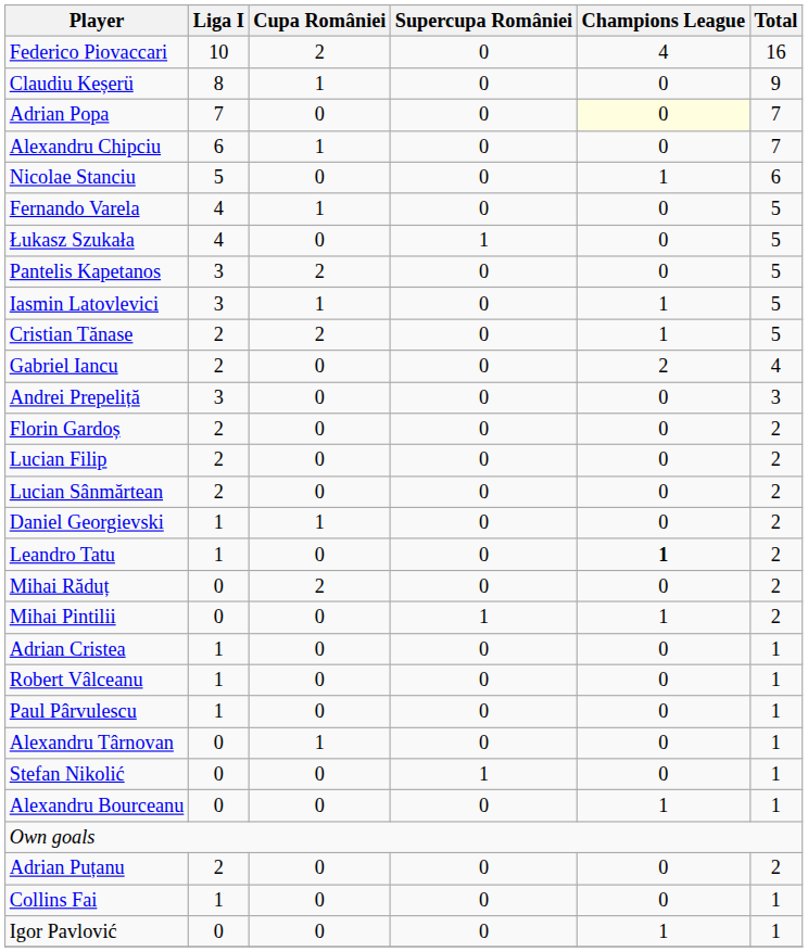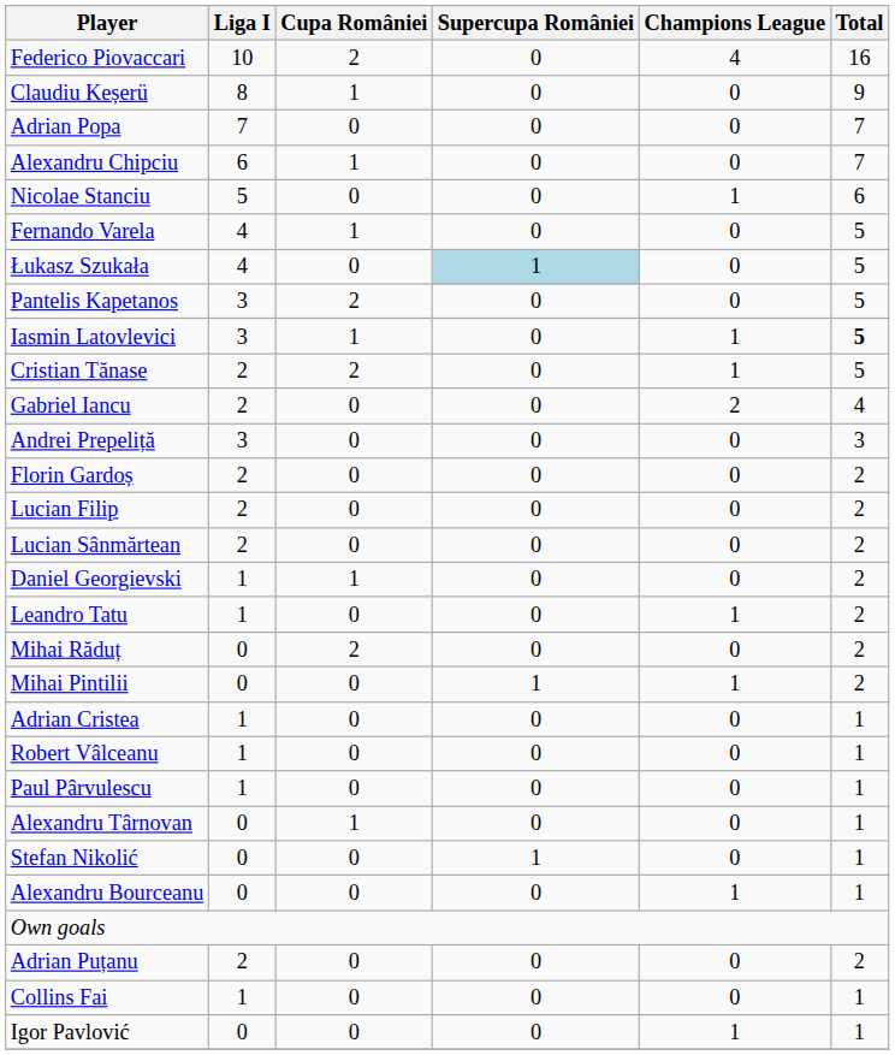Adrian Popa | Champions League: lightyellow background -> no background
Łukasz Szukała | Supercupa României: no background -> lightblue background
Iasmin Latovlevici | Total: normal -> bold
Leandro Tatu | Champions League: bold -> normal
